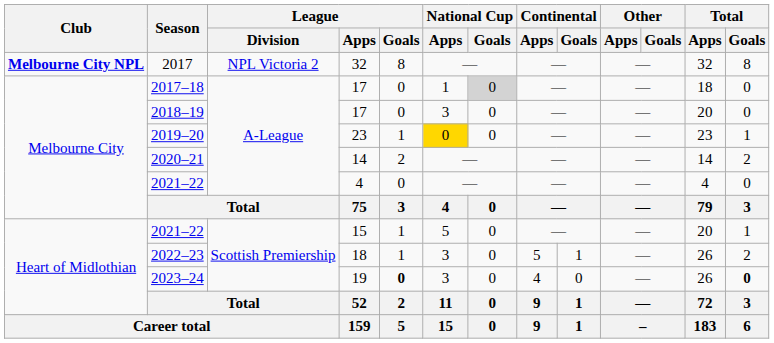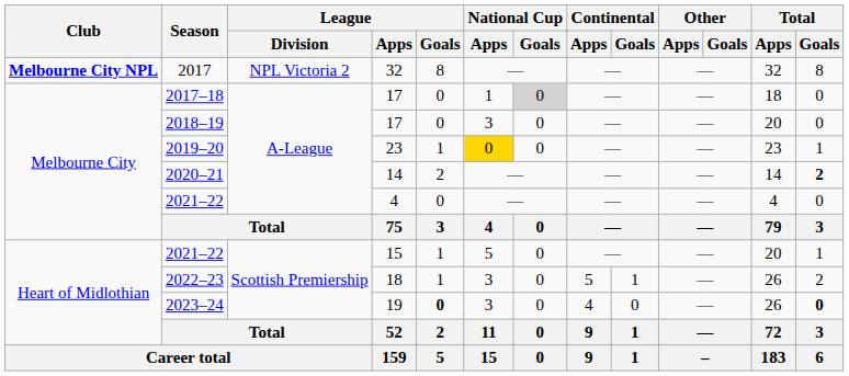2020–21 | Total / Goals: normal -> bold
